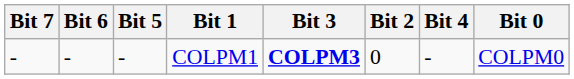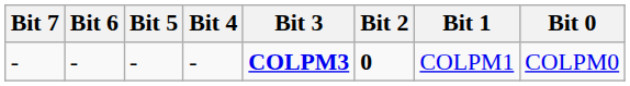columns swapped: Bit 4 <-> Bit 1
row 2 | Bit 2: normal -> bold
